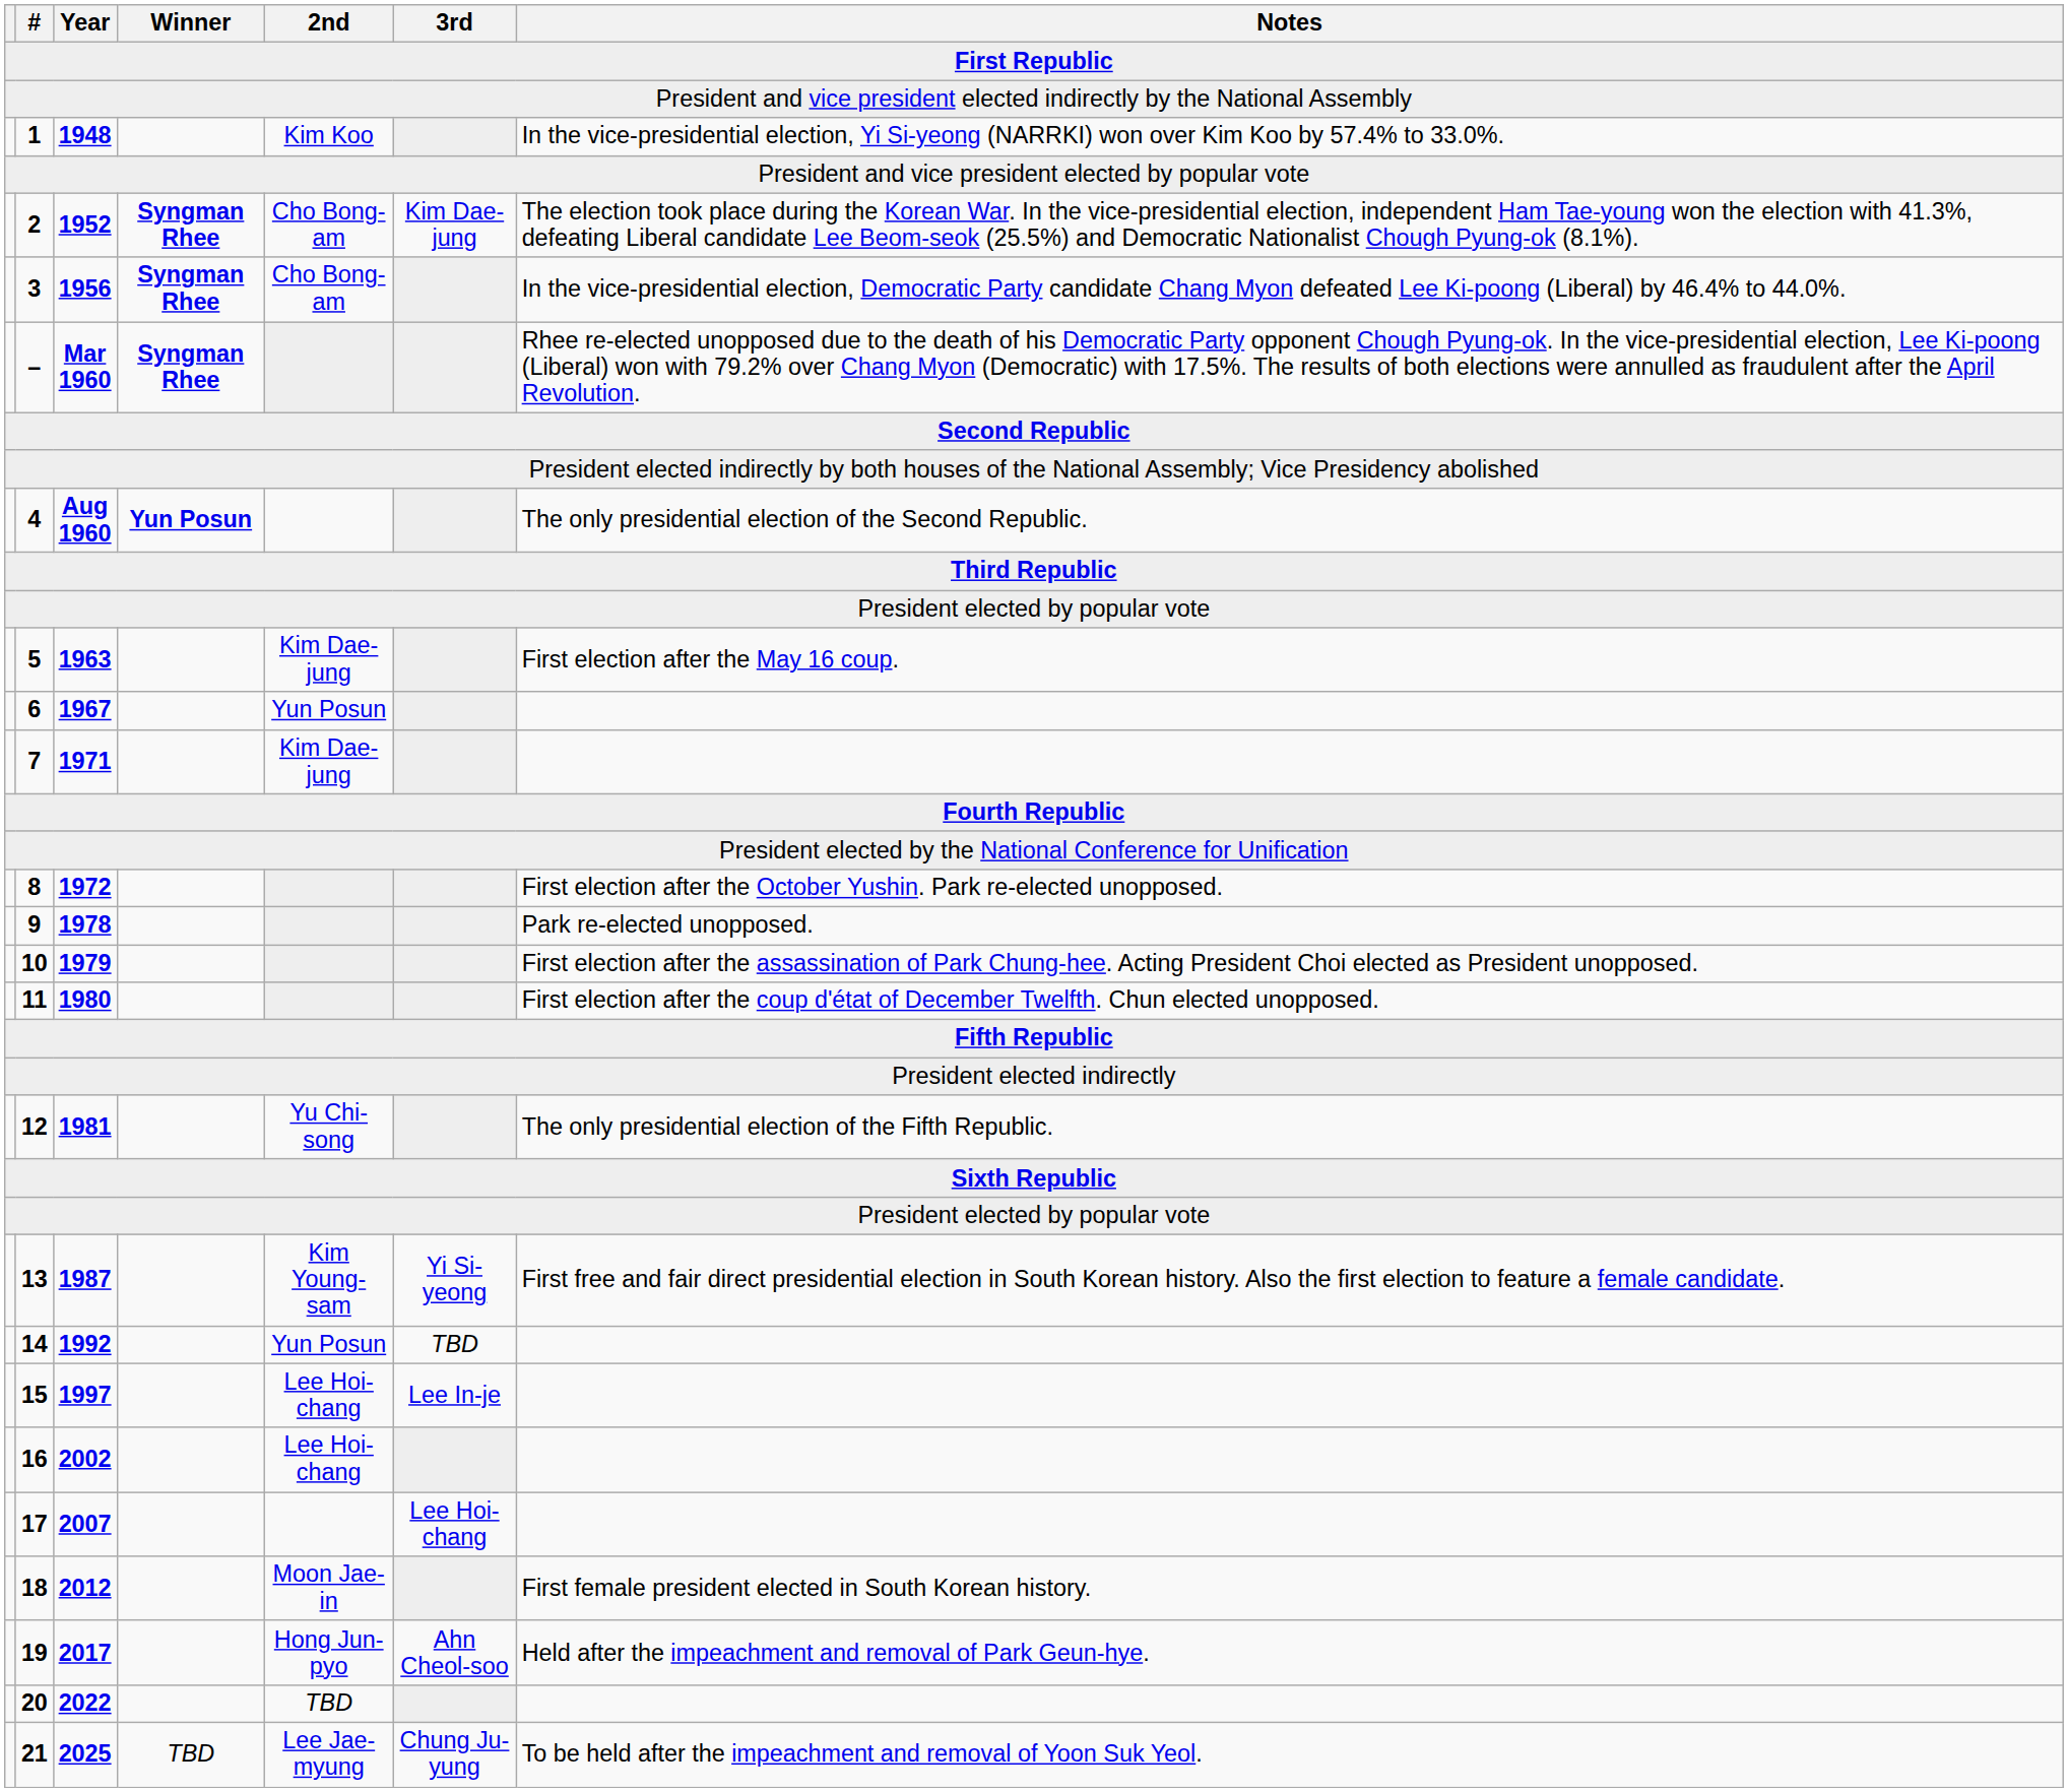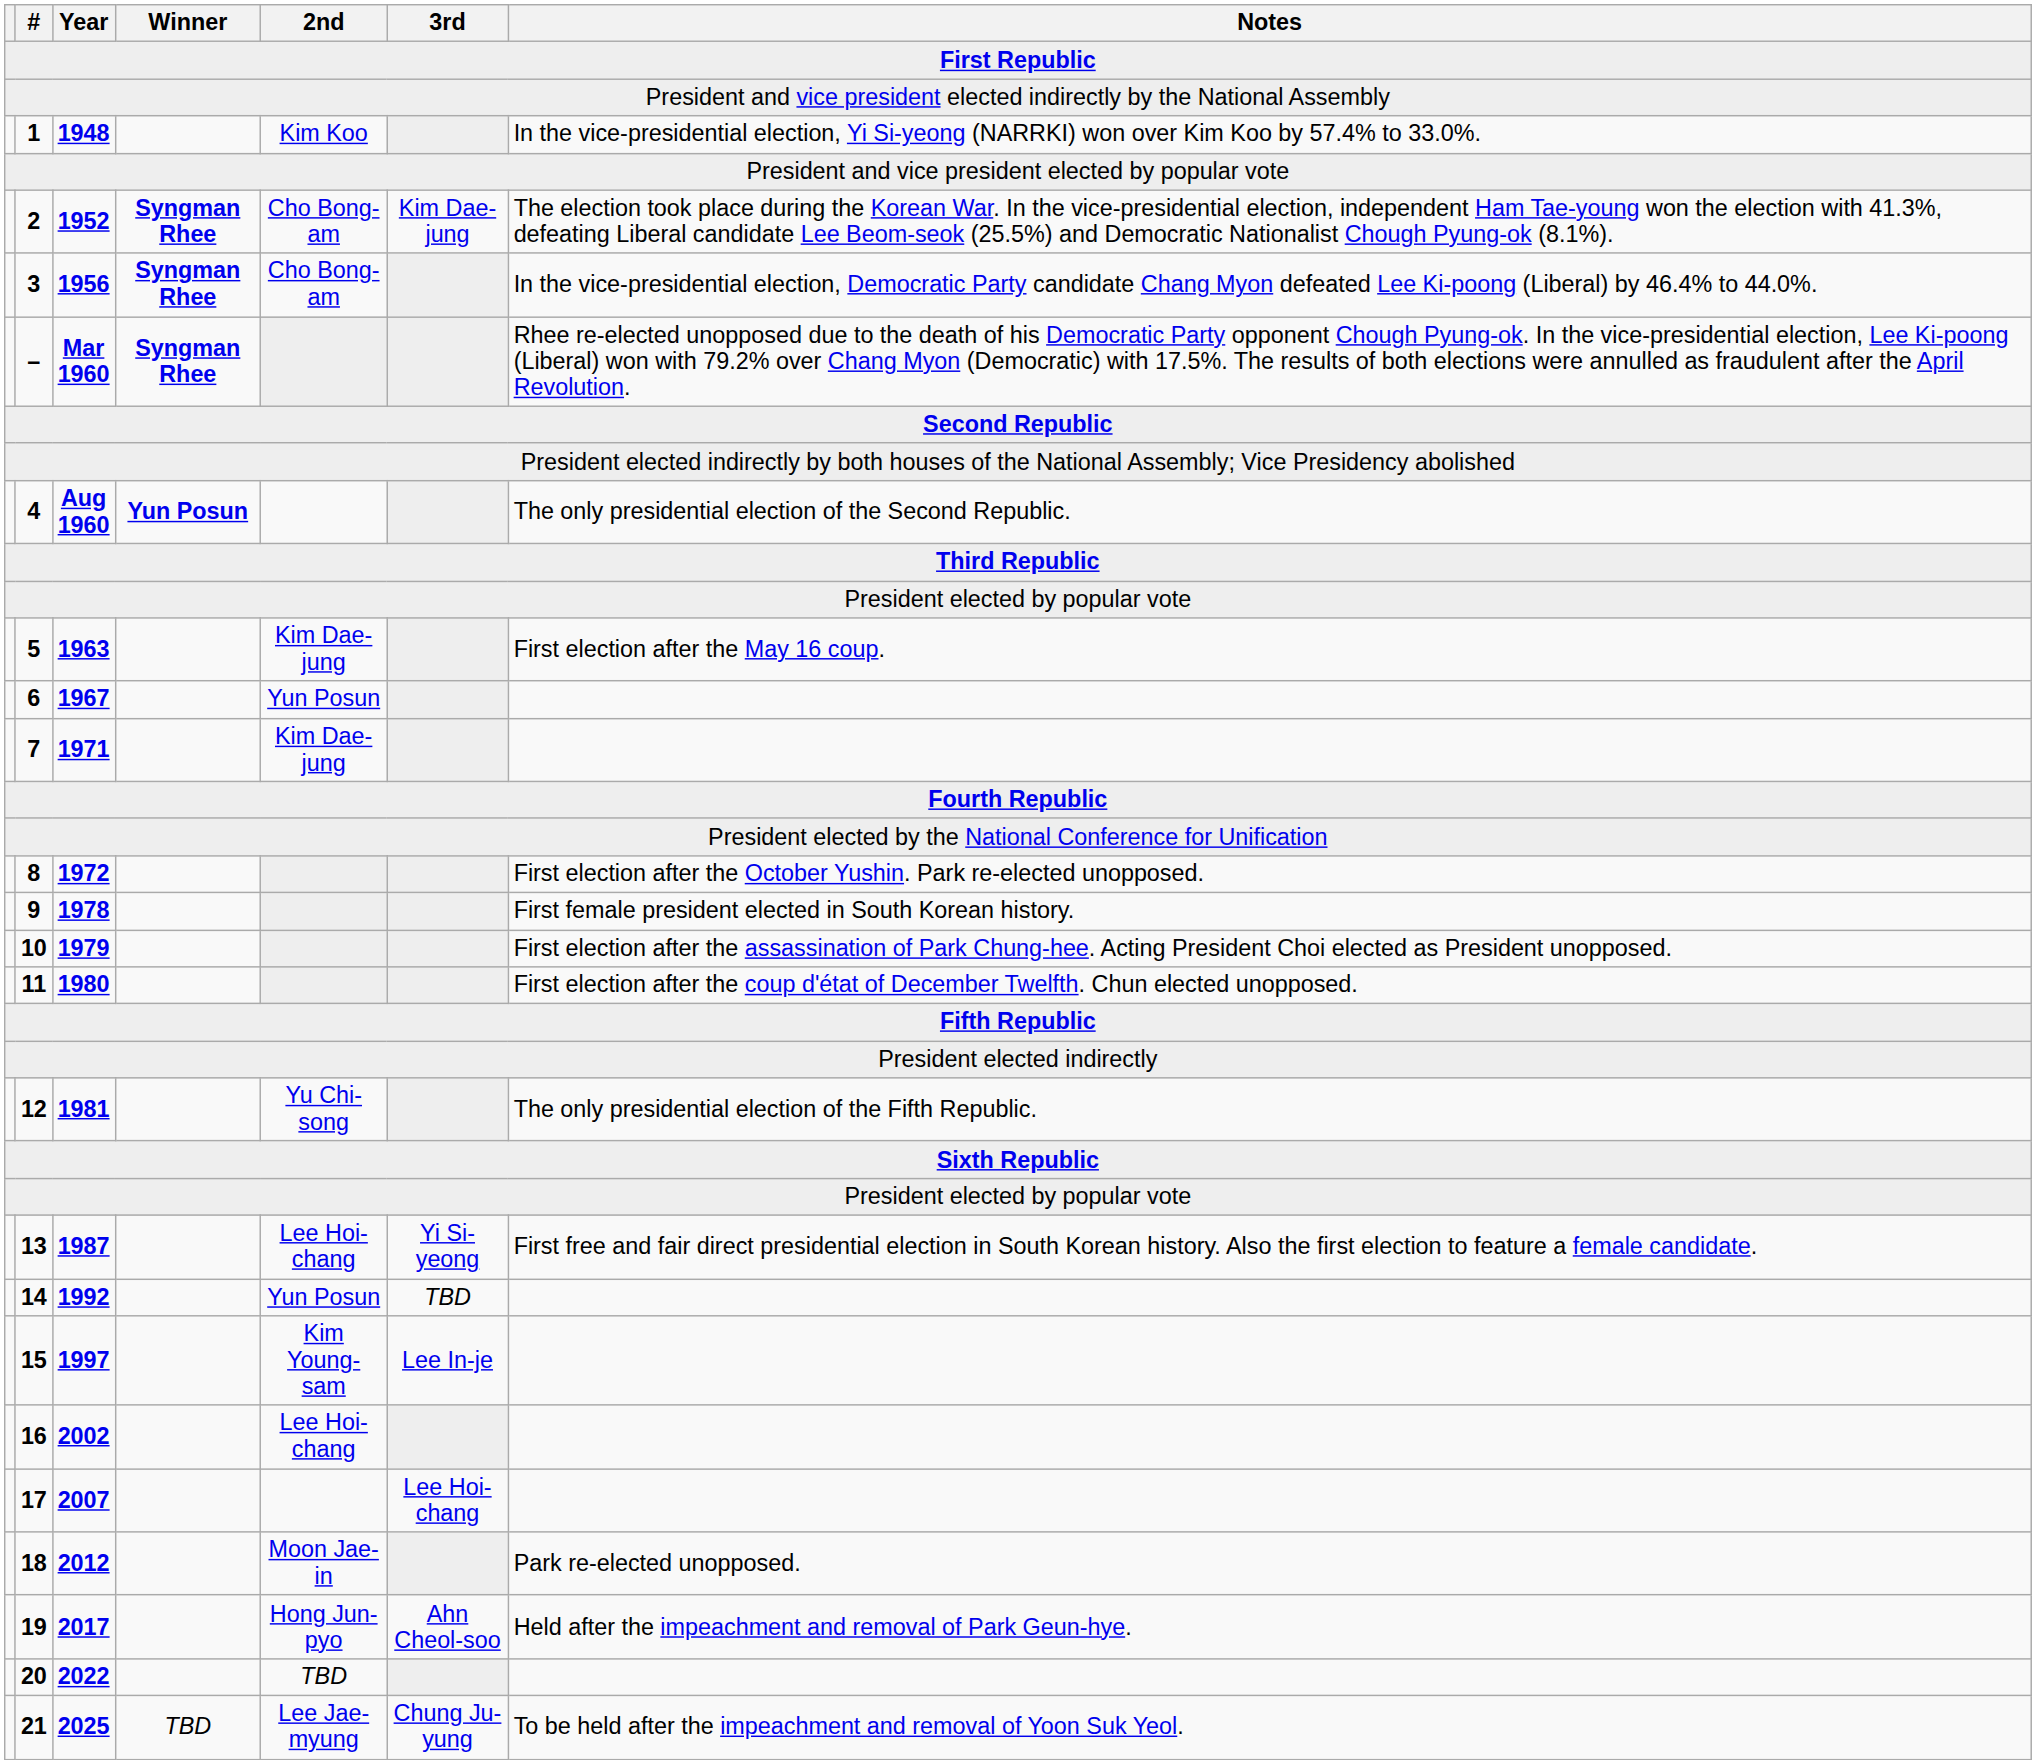9 | Notes: Park re-elected unopposed. -> First female president elected in South Korean history.
13 | 2nd: Kim Young-sam -> Lee Hoi-chang
15 | 2nd: Lee Hoi-chang -> Kim Young-sam
18 | Notes: First female president elected in South Korean history. -> Park re-elected unopposed.
